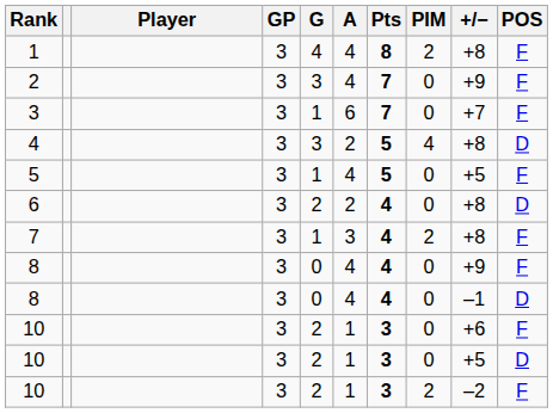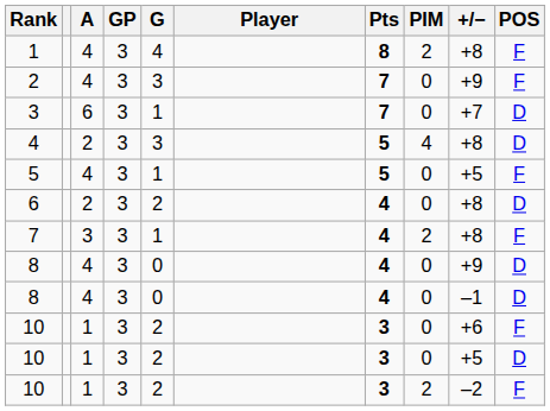columns swapped: Player <-> A
row 4 | POS: F -> D
row 9 | POS: F -> D
